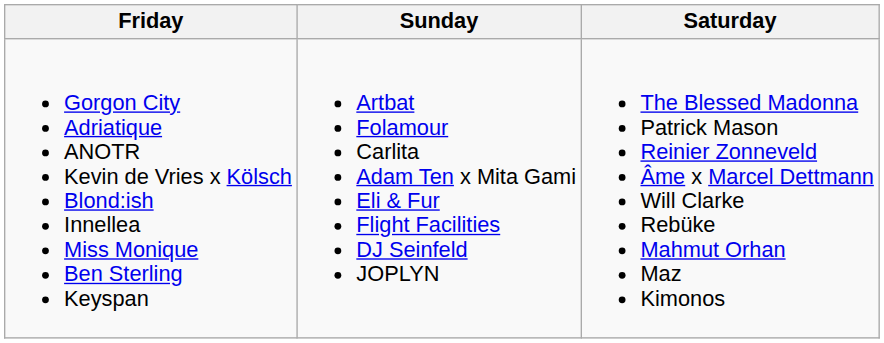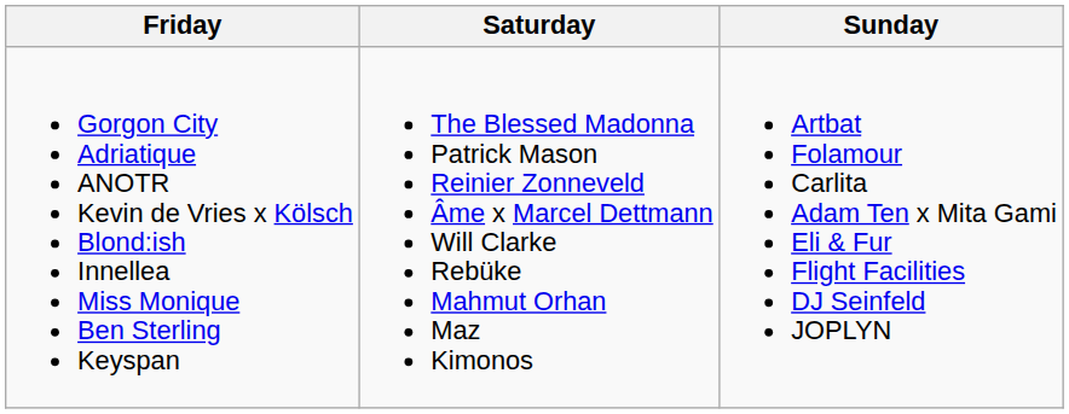columns swapped: Saturday <-> Sunday
